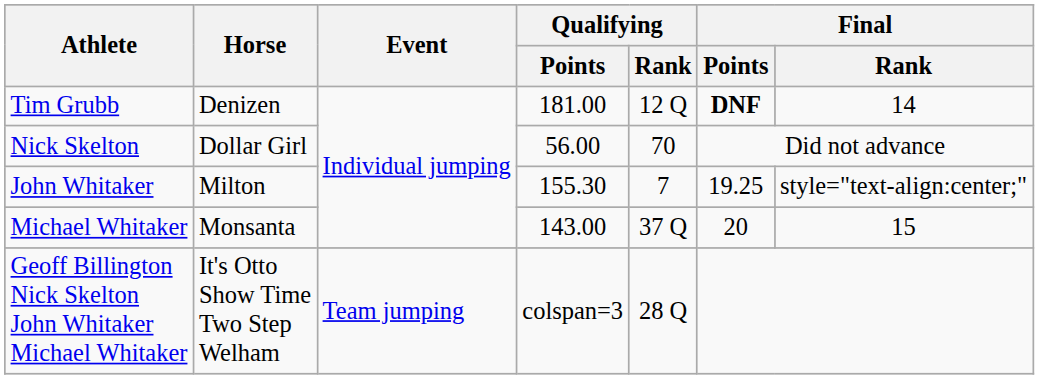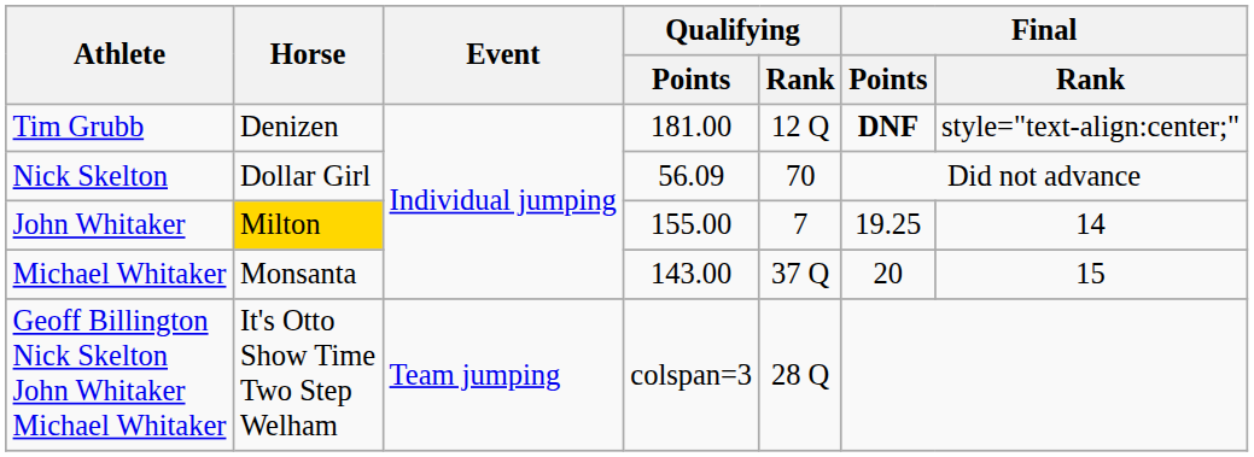Tim Grubb | Final / Rank: 14 -> style="text-align:center;"
Nick Skelton | Qualifying / Points: 56.00 -> 56.09
John Whitaker | Horse: no background -> gold background
John Whitaker | Qualifying / Points: 155.30 -> 155.00
John Whitaker | Final / Rank: style="text-align:center;" -> 14
